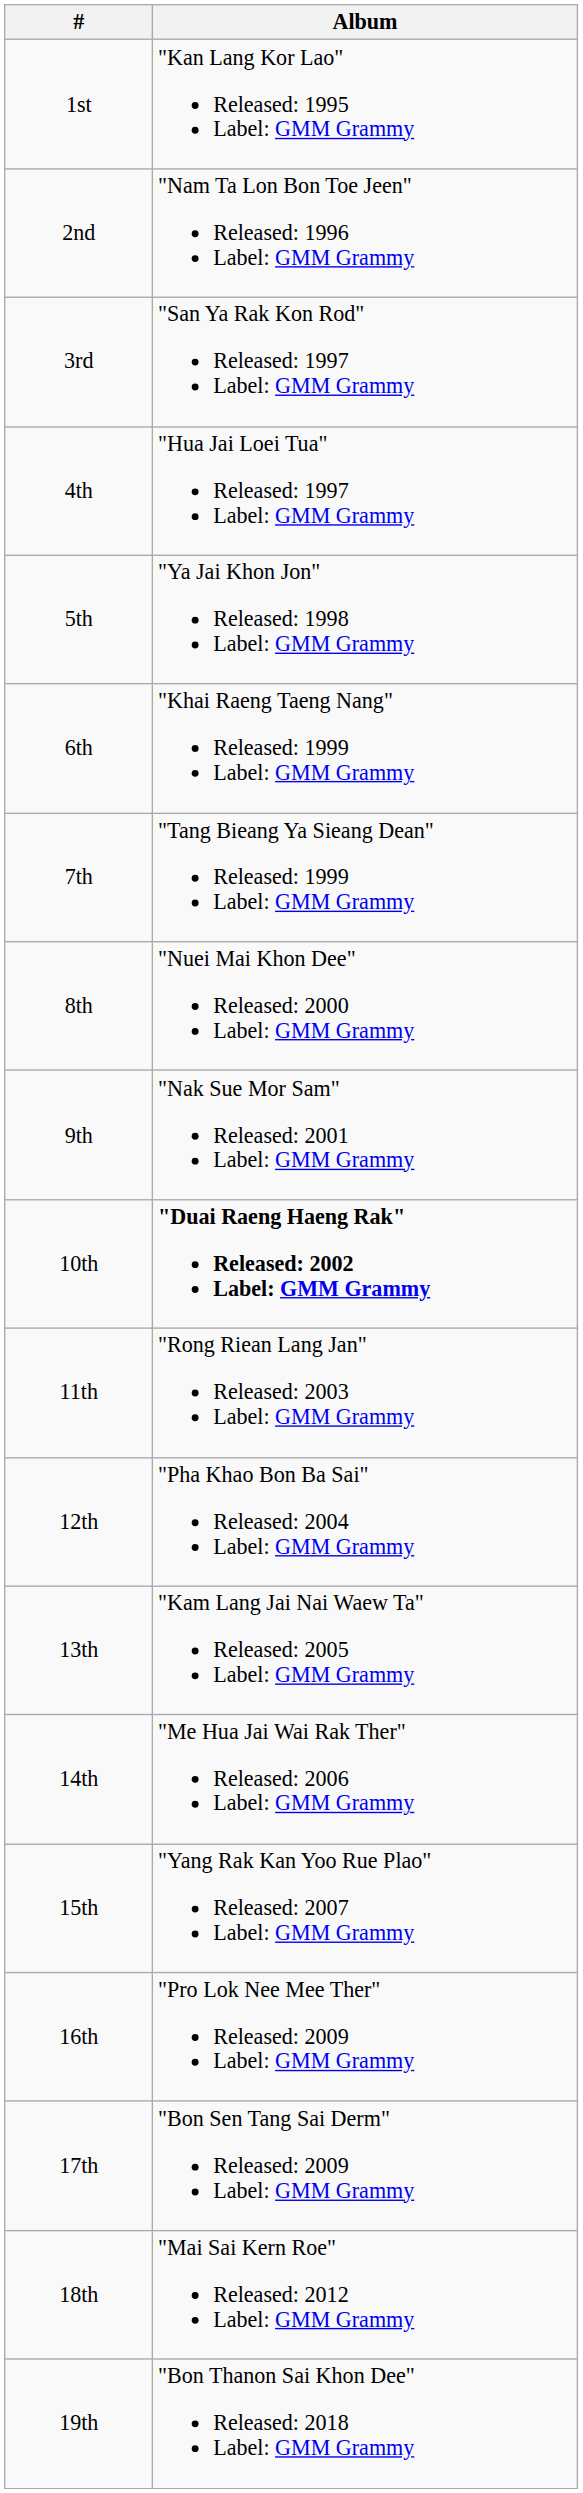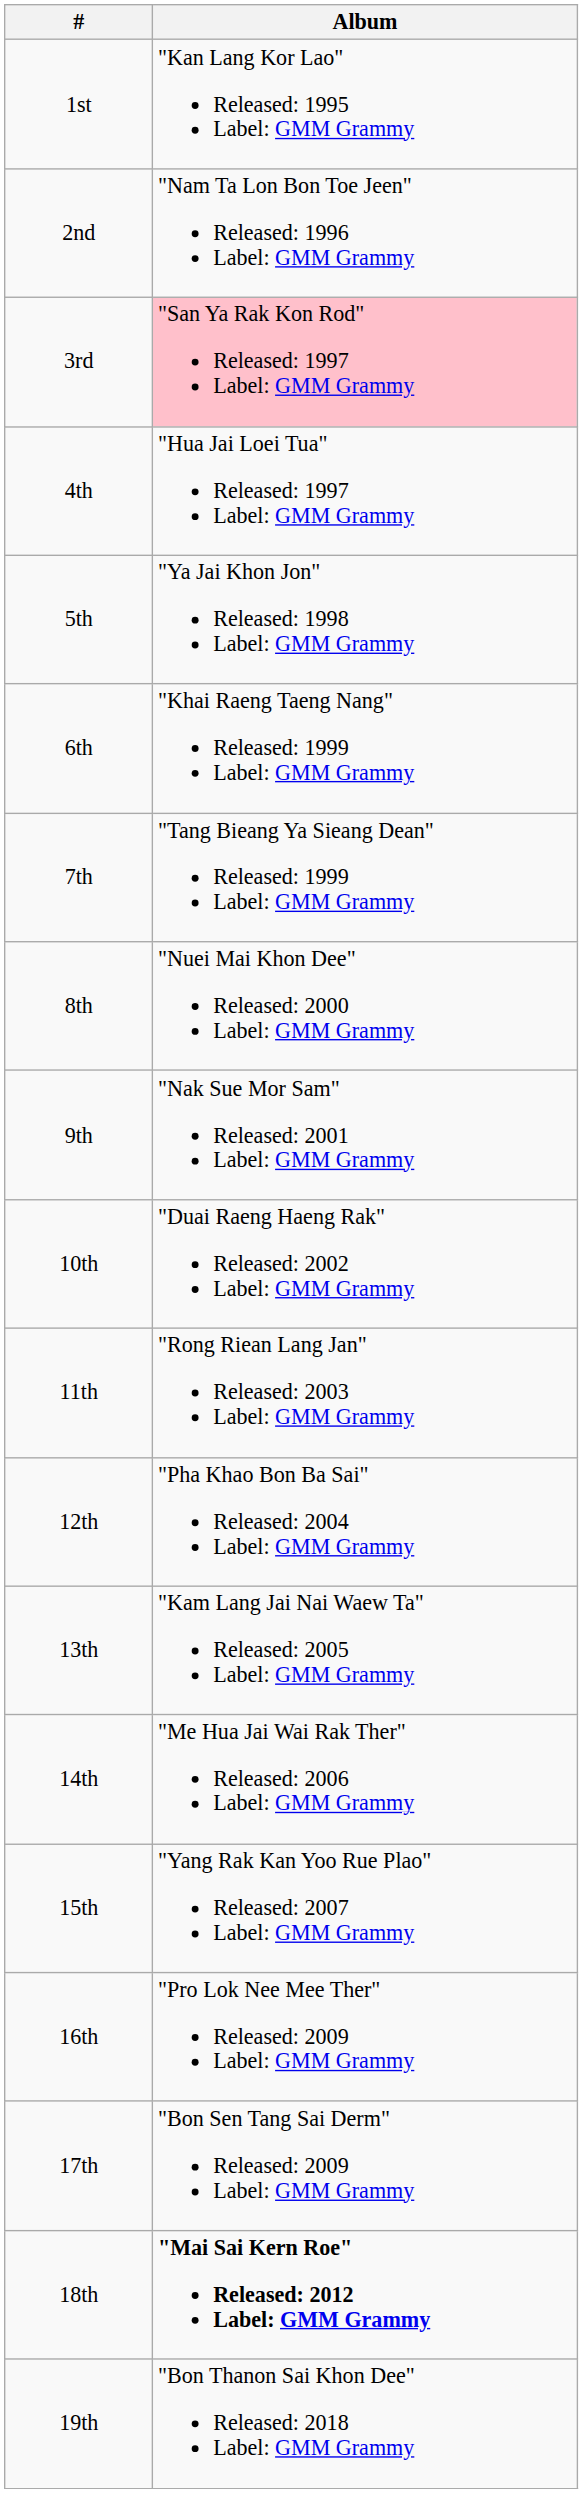3rd | Album: no background -> pink background
10th | Album: bold -> normal
18th | Album: normal -> bold
